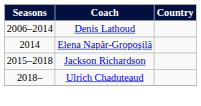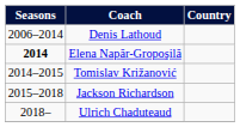Elena Napăr-Gropoşilă | Seasons: normal -> bold
+ row: 2014–2015 | Tomislav Križanović
